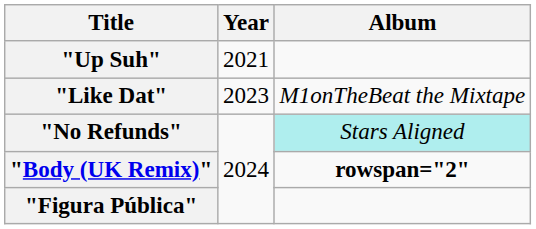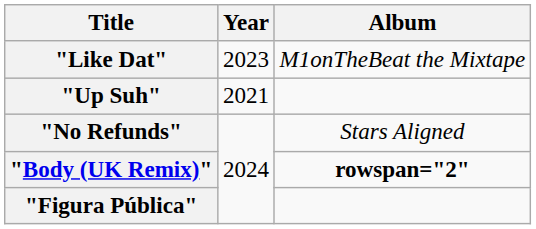rows swapped: "Up Suh" <-> "Like Dat"
"No Refunds" | Album: paleturquoise background -> no background
